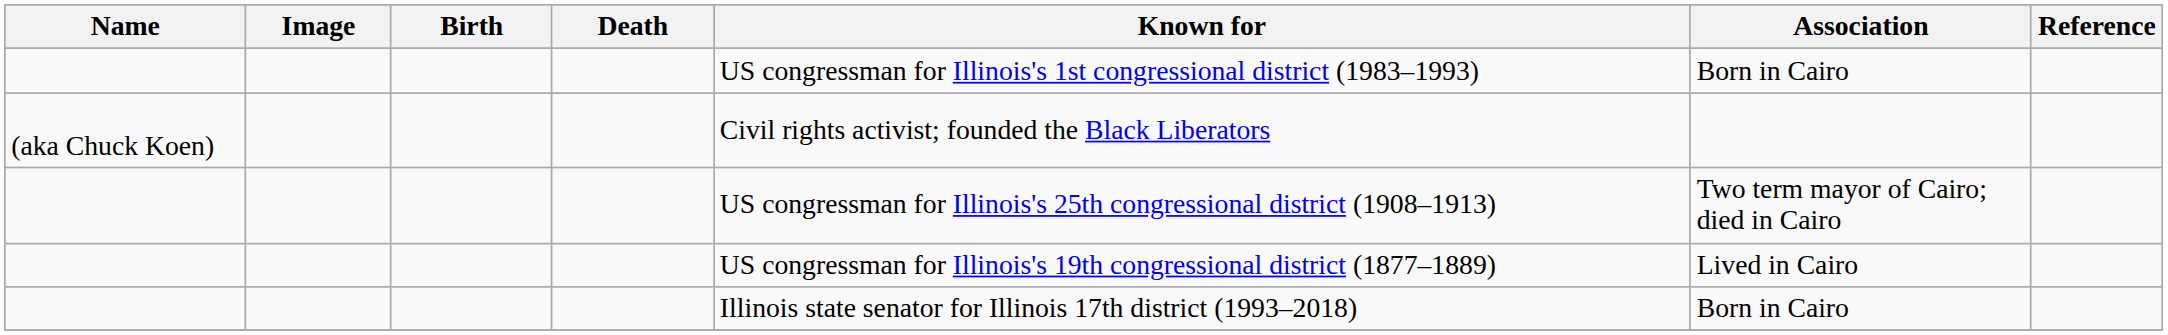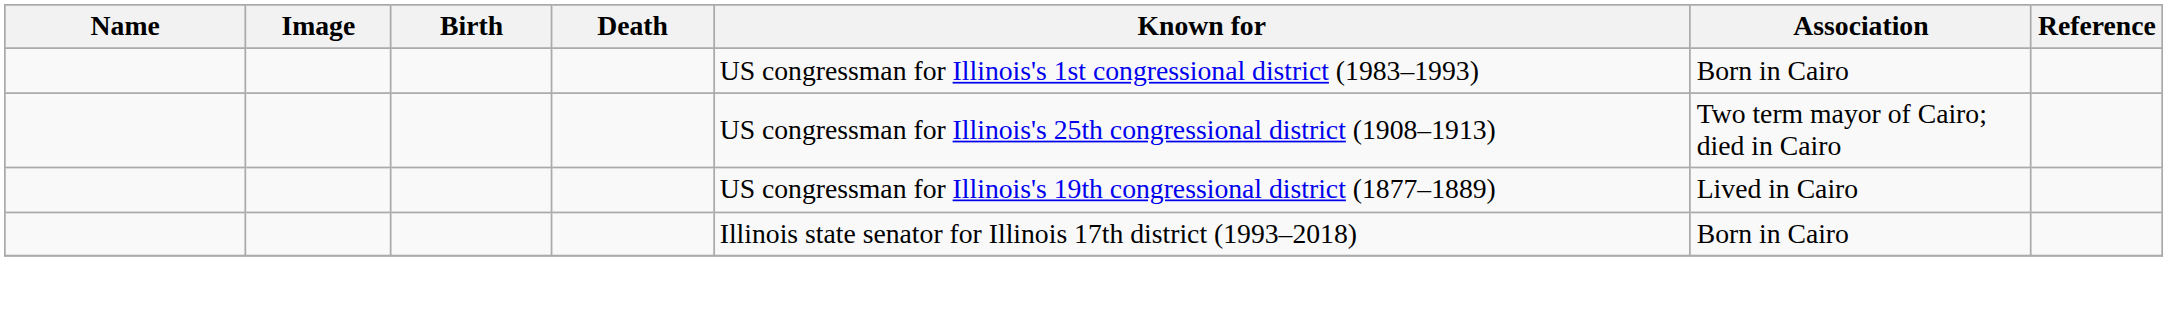- row: (aka Chuck Koen) | Civil rights activist; founded the Black Liberators
